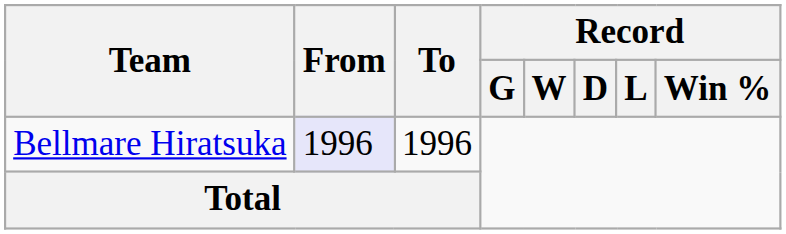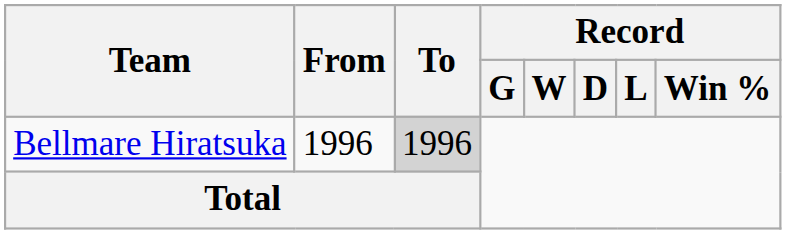Bellmare Hiratsuka | From: lavender background -> no background
Bellmare Hiratsuka | To: no background -> lightgrey background
